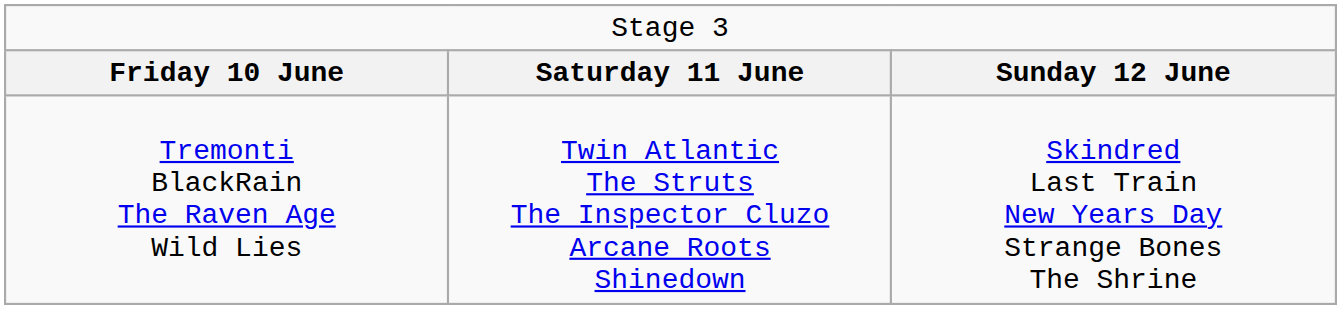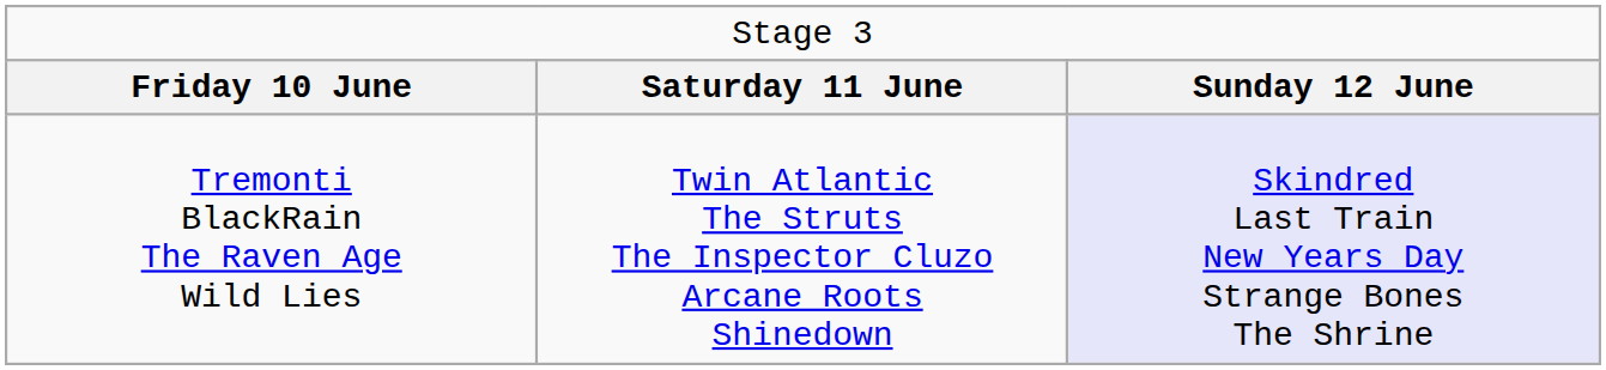Tremonti BlackRain The Raven Age Wild Lies | column 3: no background -> lavender background
